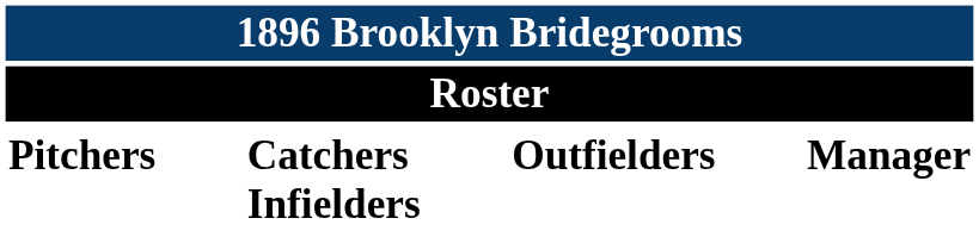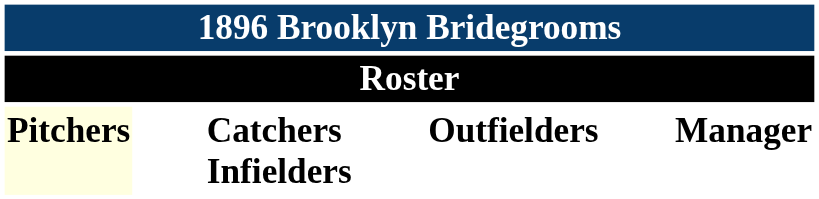Pitchers | column 1: no background -> lightyellow background
